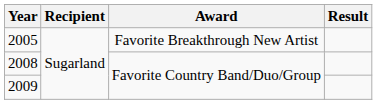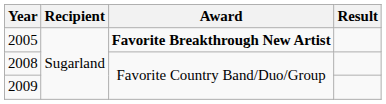2005 | Award: normal -> bold
